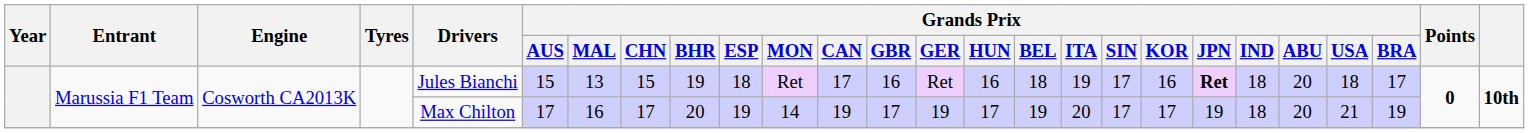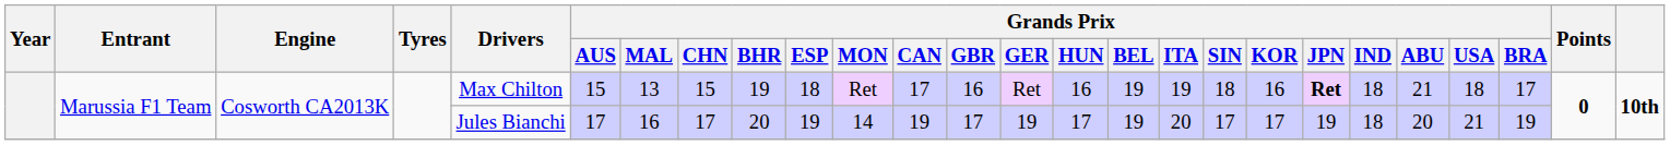row 3 | Drivers: Jules Bianchi -> Max Chilton
row 3 | Grands Prix / BEL: 18 -> 19
row 3 | Grands Prix / SIN: 17 -> 18
row 3 | Grands Prix / ABU: 20 -> 21
row 4 | Drivers: Max Chilton -> Jules Bianchi
